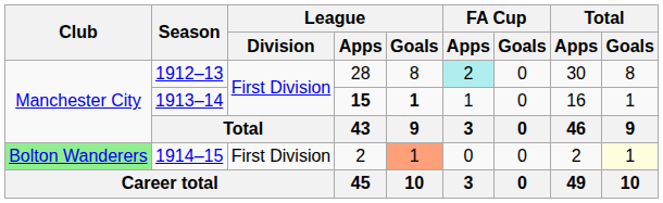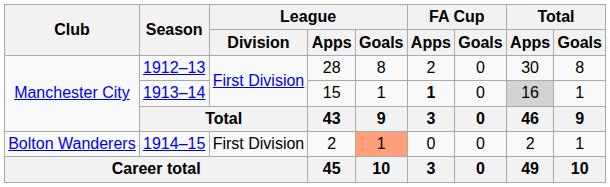1912–13 | FA Cup / Apps: paleturquoise background -> no background
1913–14 | League / Apps: bold -> normal
1913–14 | League / Goals: bold -> normal
1913–14 | FA Cup / Apps: normal -> bold
1913–14 | Total / Apps: no background -> lightgrey background
1914–15 | Club: lightgreen background -> no background
1914–15 | Total / Goals: lightyellow background -> no background
